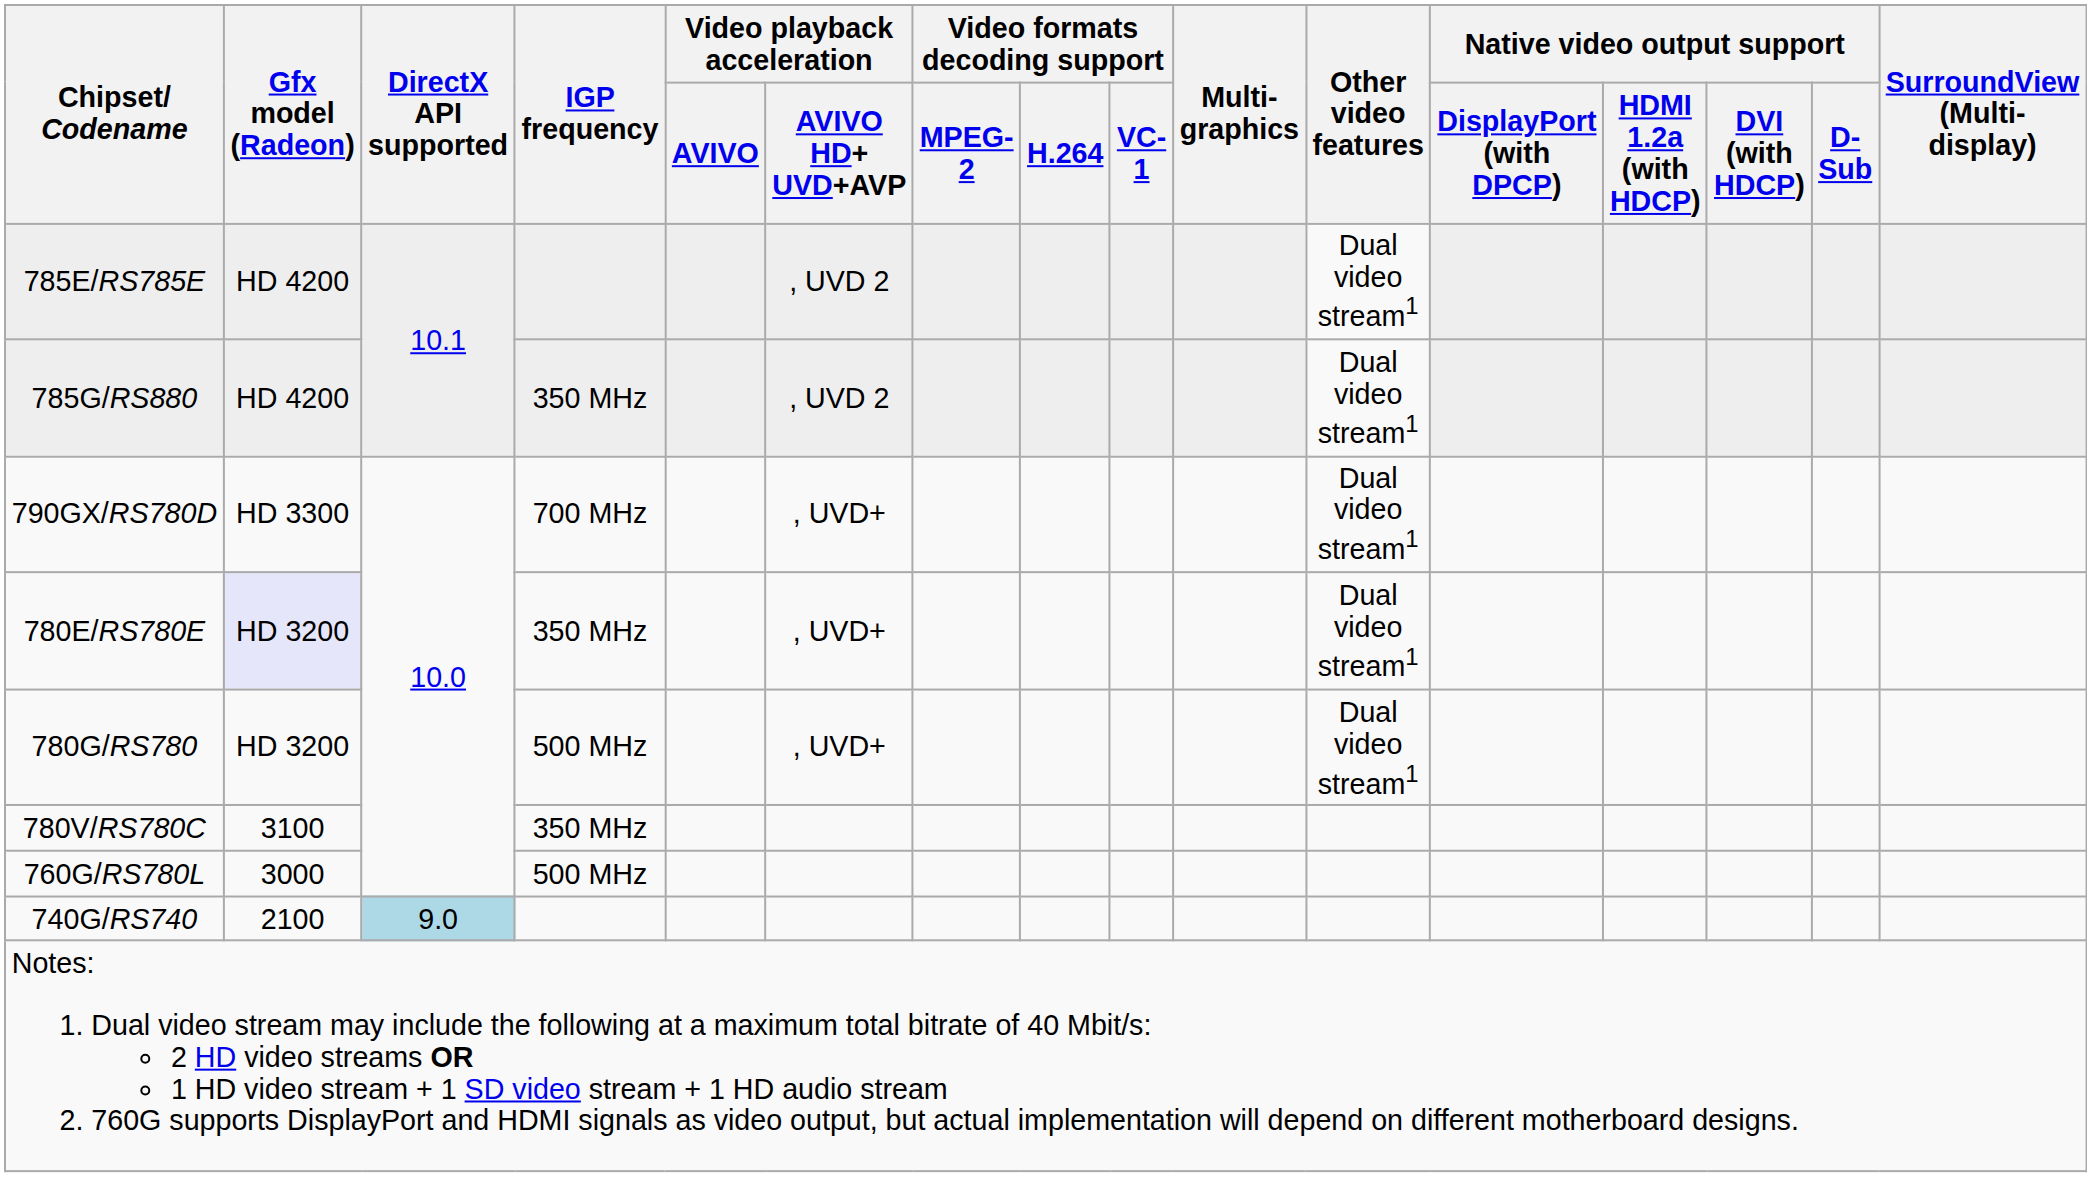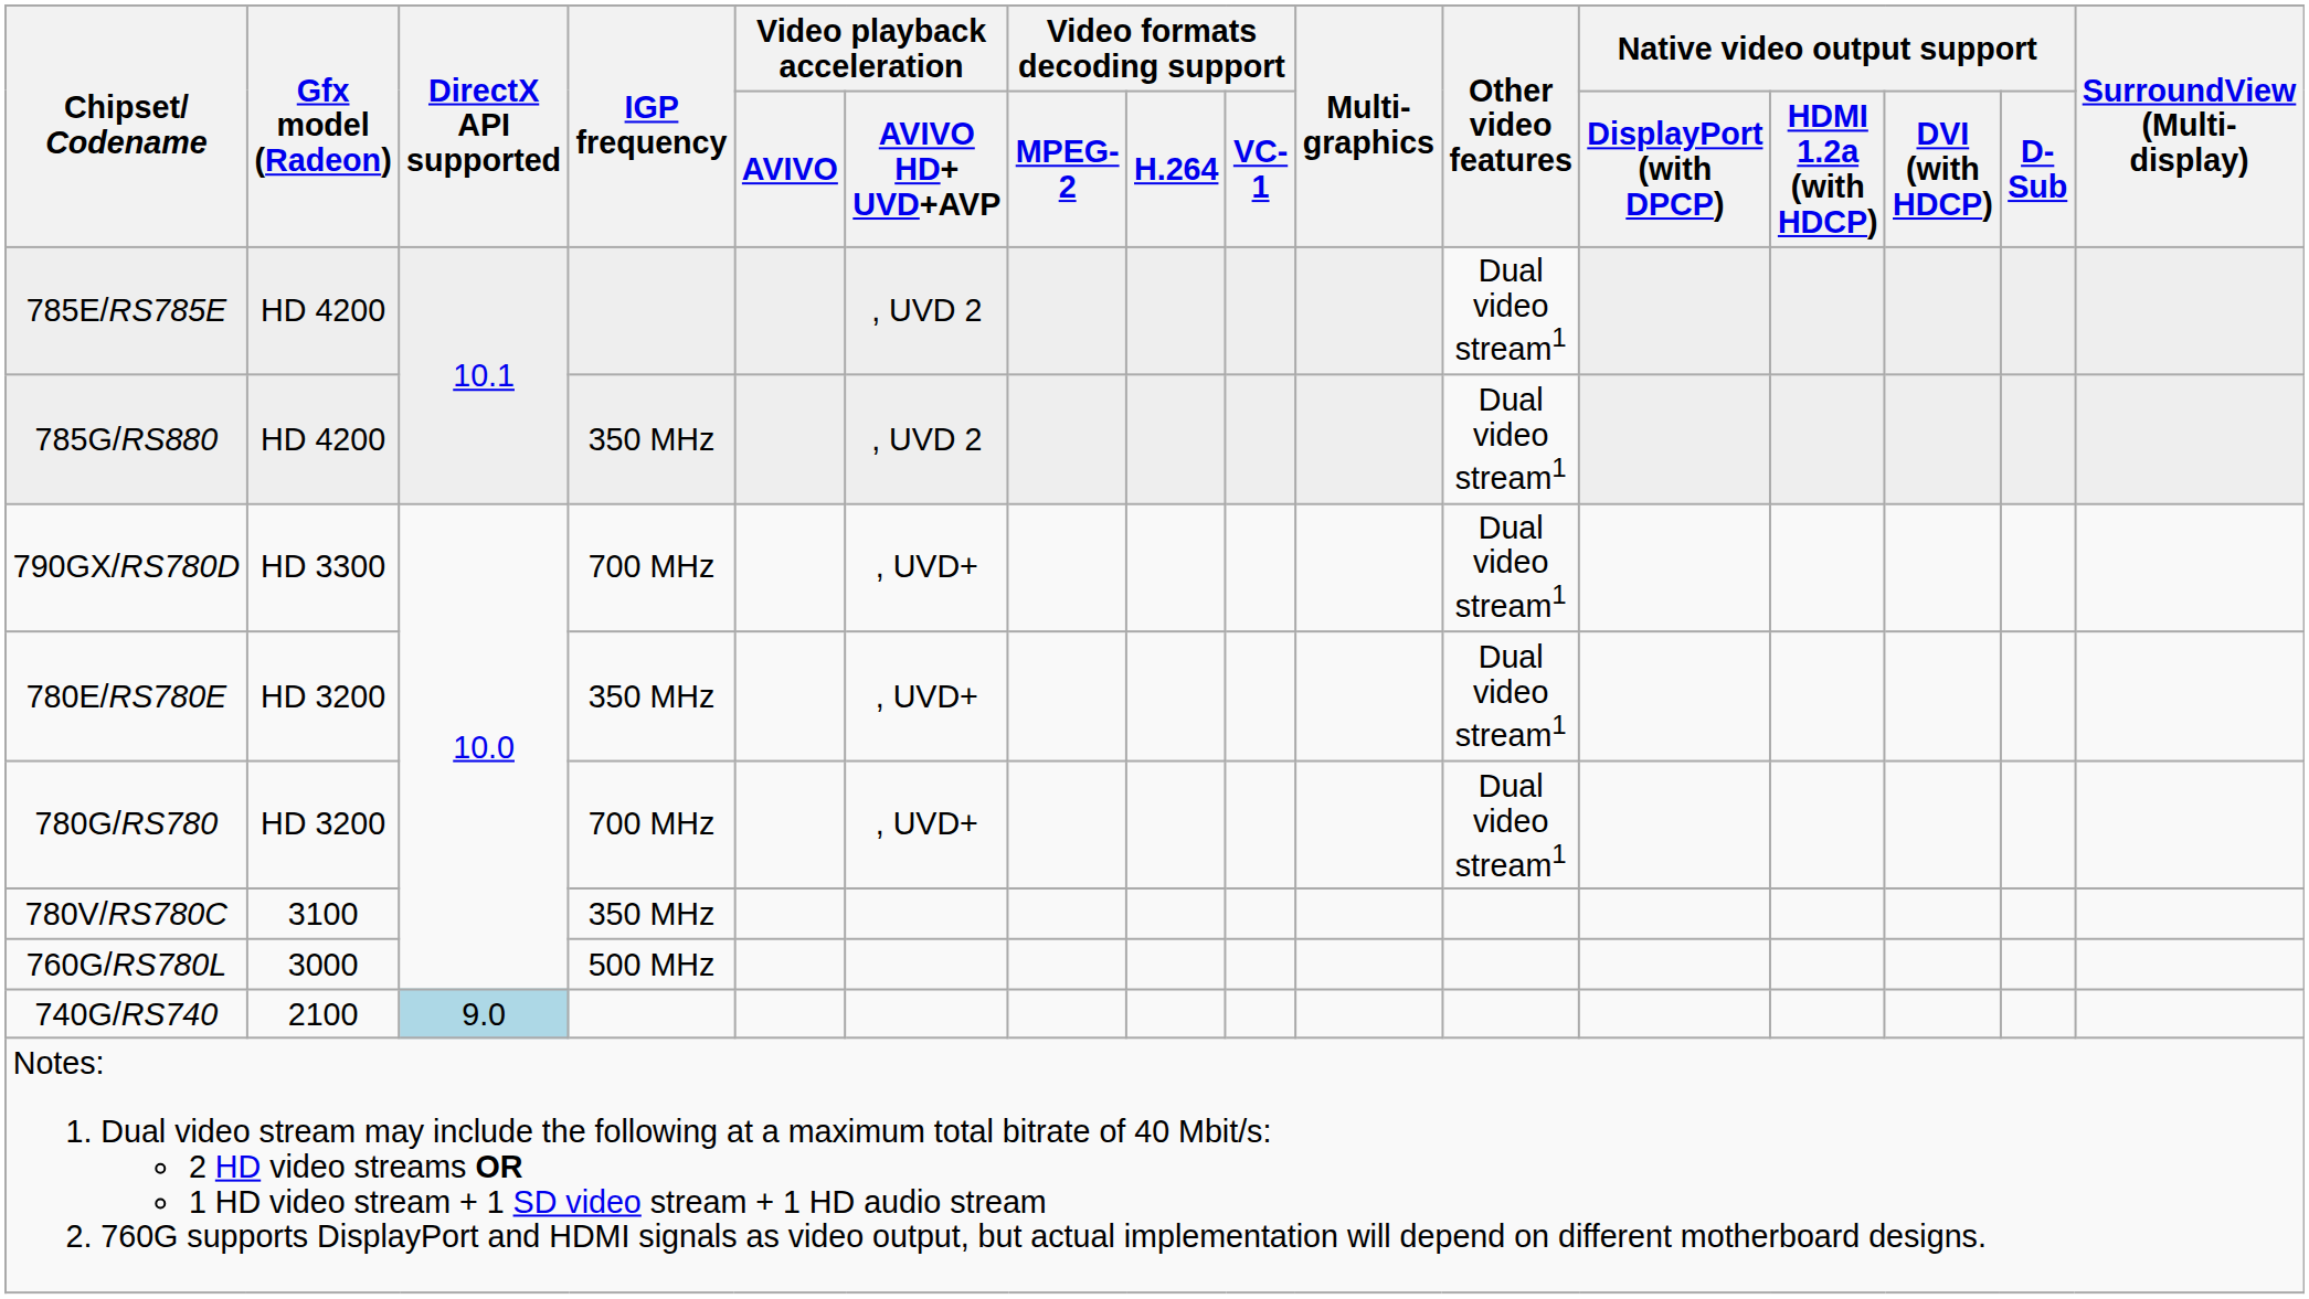780E/RS780E | Gfx model (Radeon): lavender background -> no background
780G/RS780 | IGP frequency: 500 MHz -> 700 MHz
